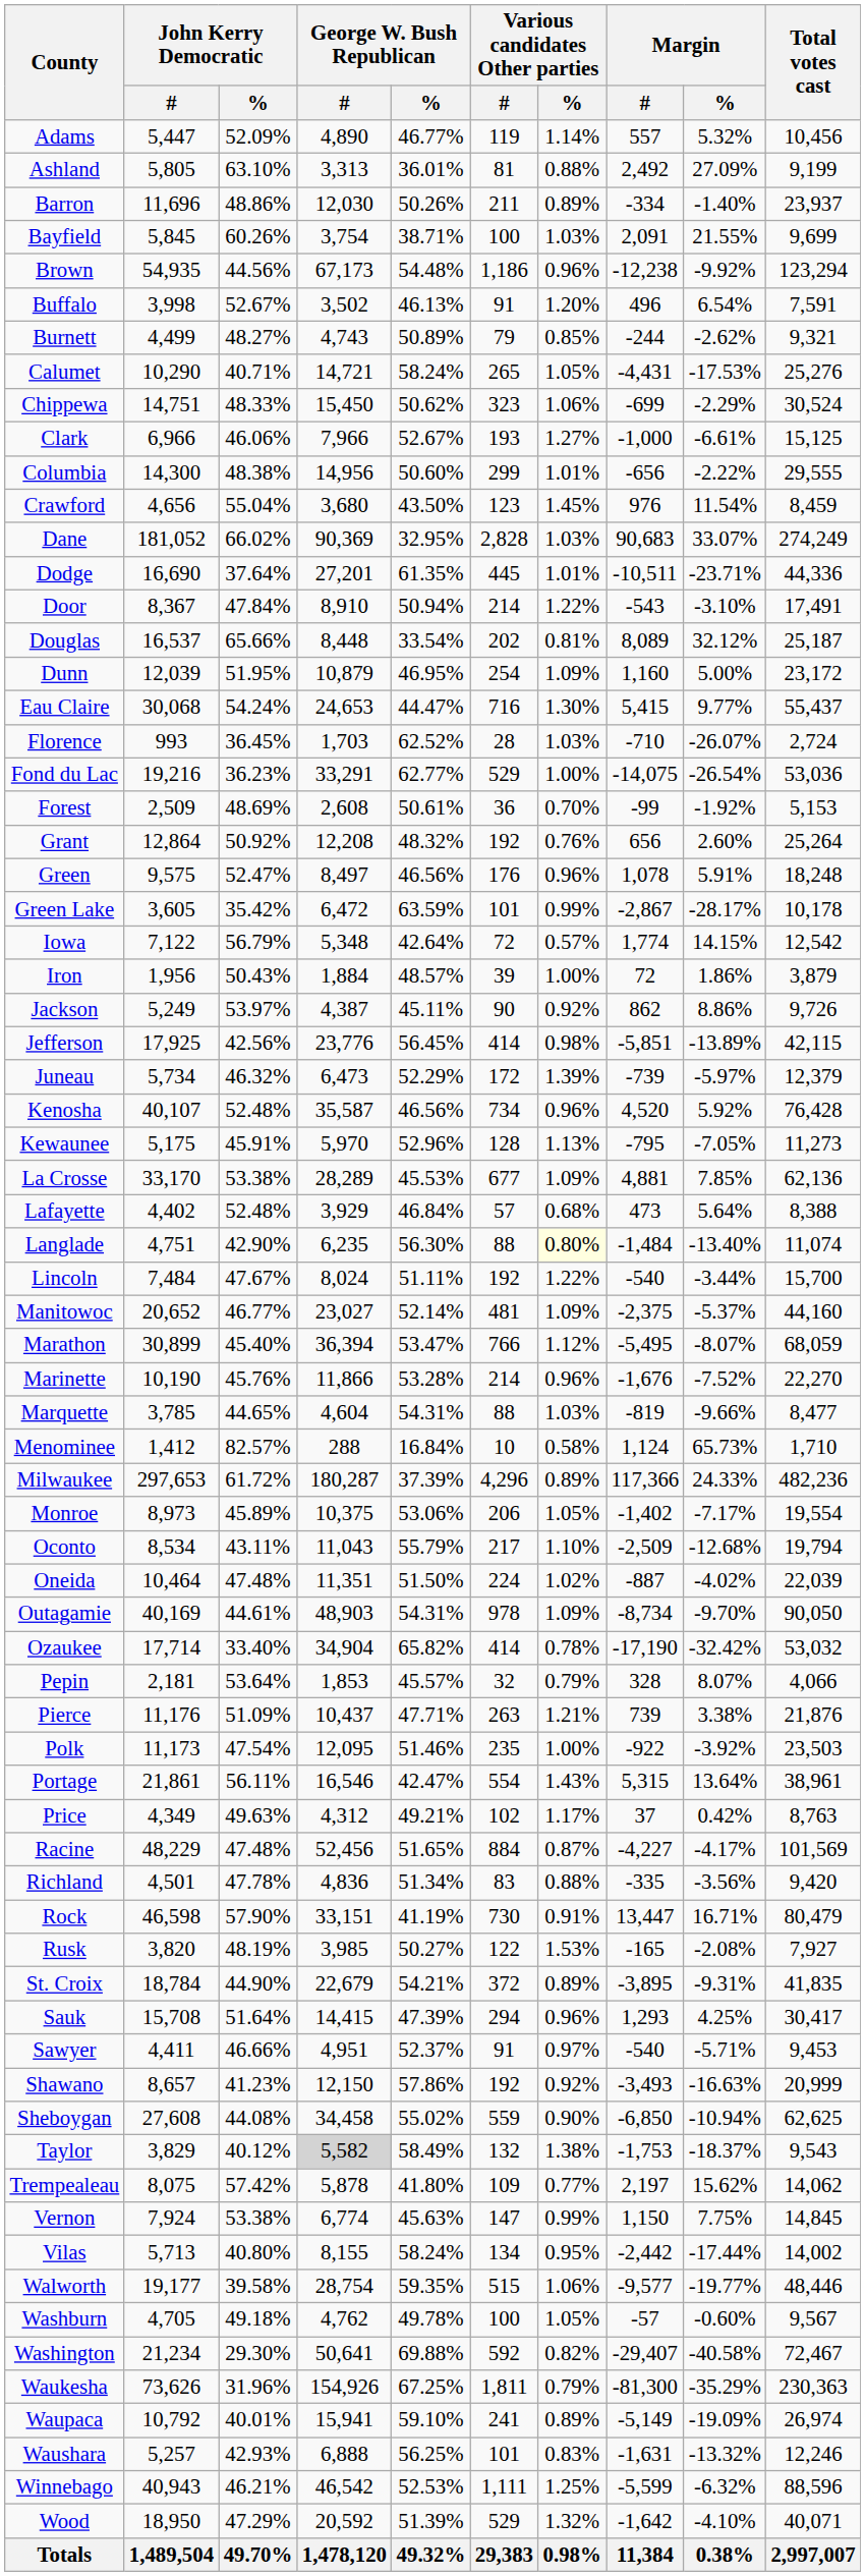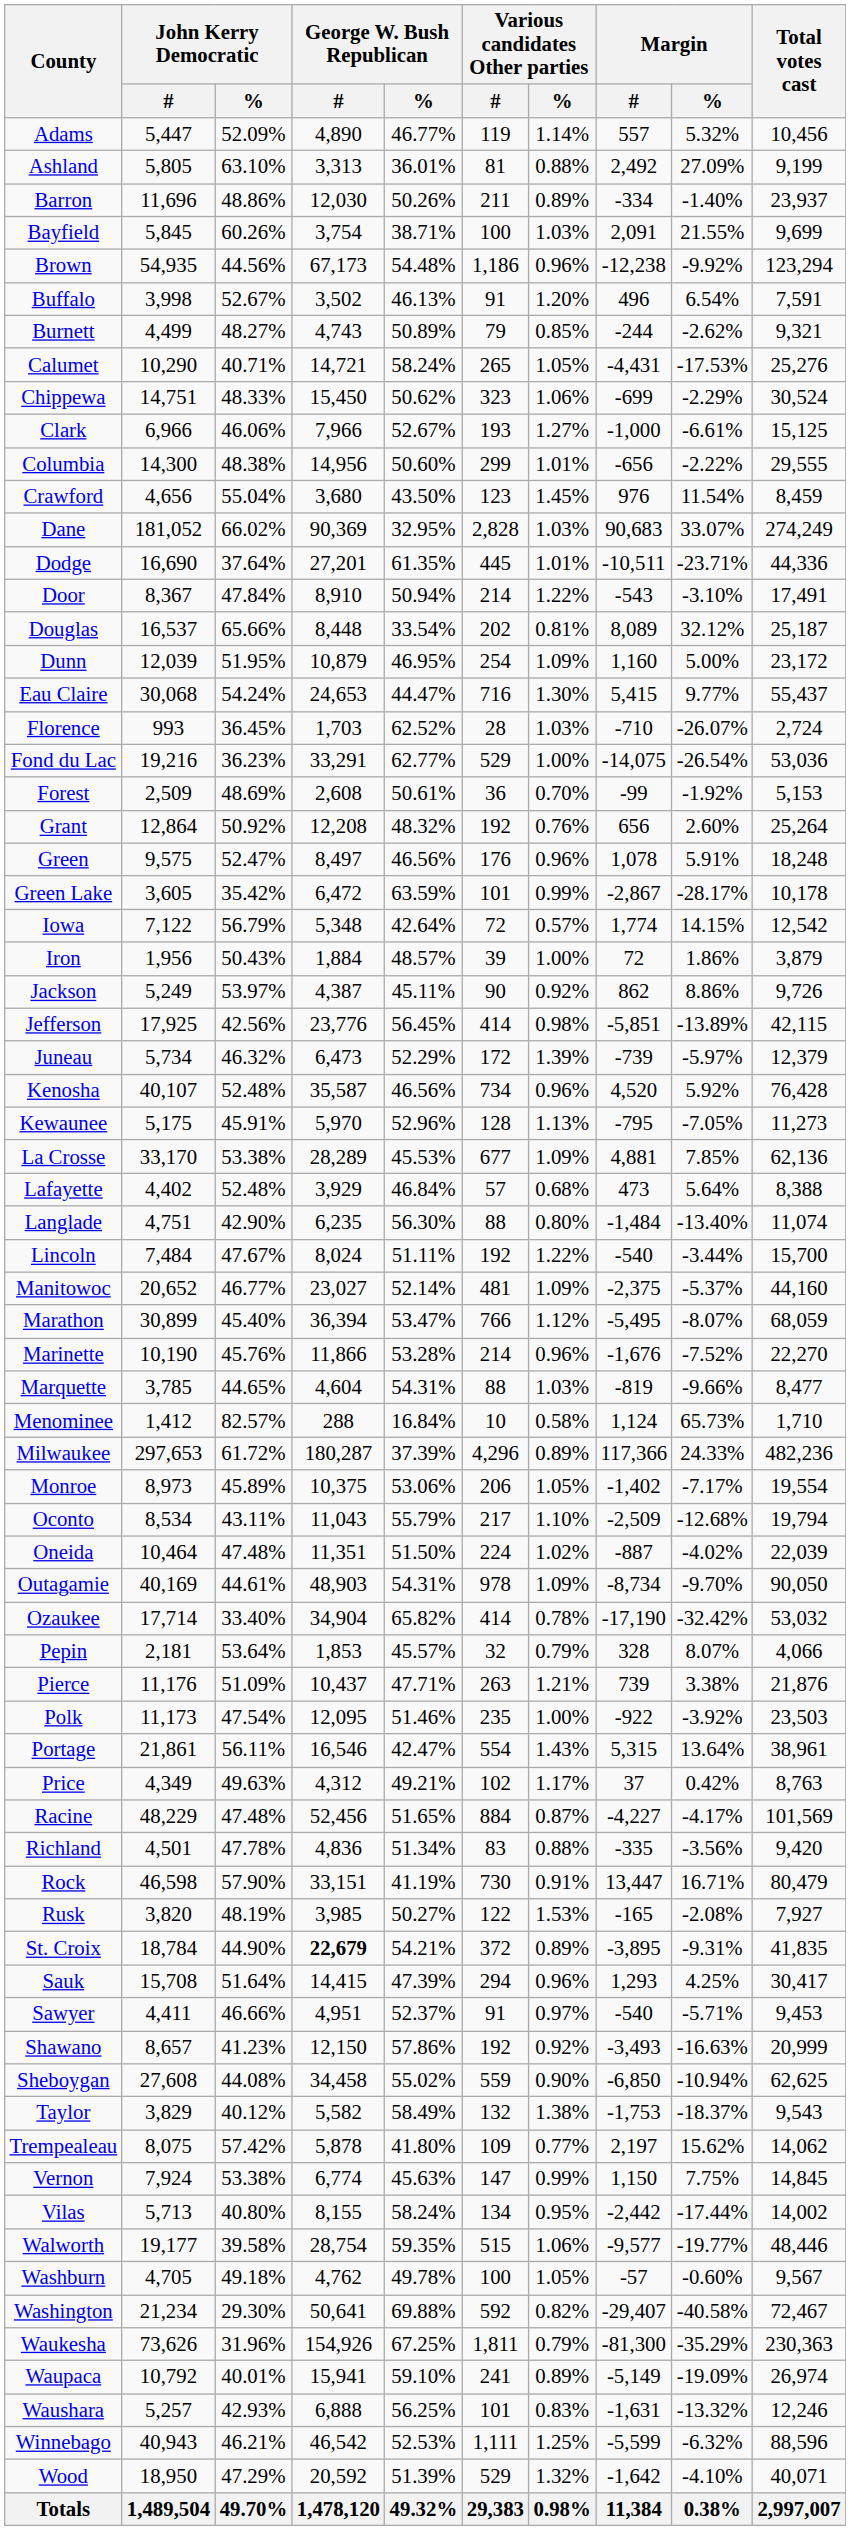Langlade | Various candidates Other parties / %: lightyellow background -> no background
St. Croix | George W. Bush Republican / #: normal -> bold
Taylor | George W. Bush Republican / #: lightgrey background -> no background
